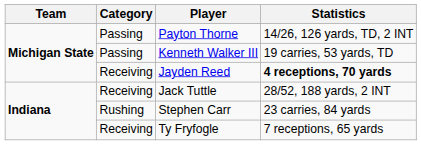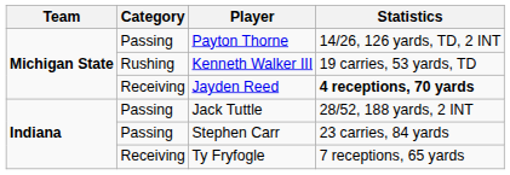Kenneth Walker III | Category: Passing -> Rushing
Jack Tuttle | Category: Receiving -> Passing
Stephen Carr | Category: Rushing -> Passing
